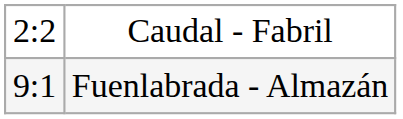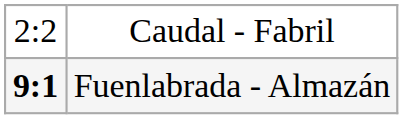Fuenlabrada - Almazán | column 1: normal -> bold
